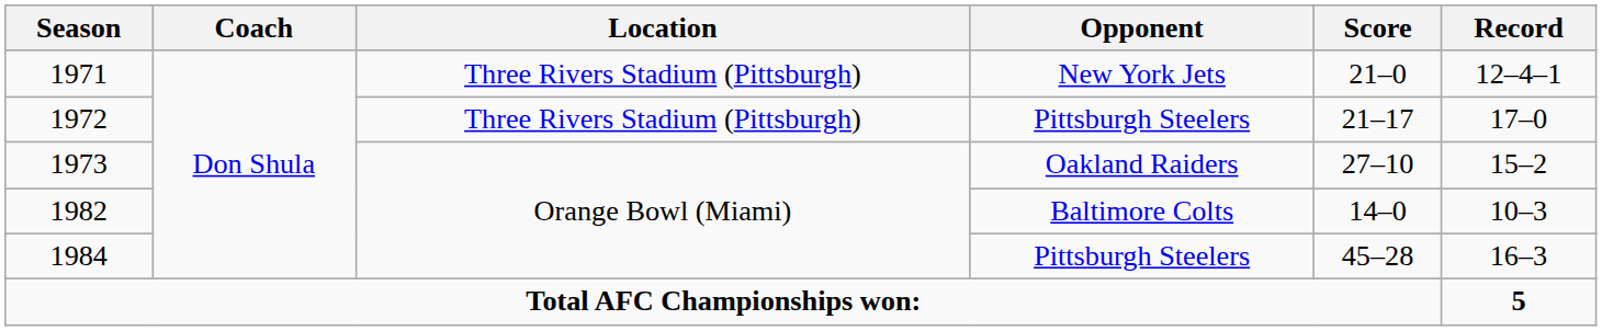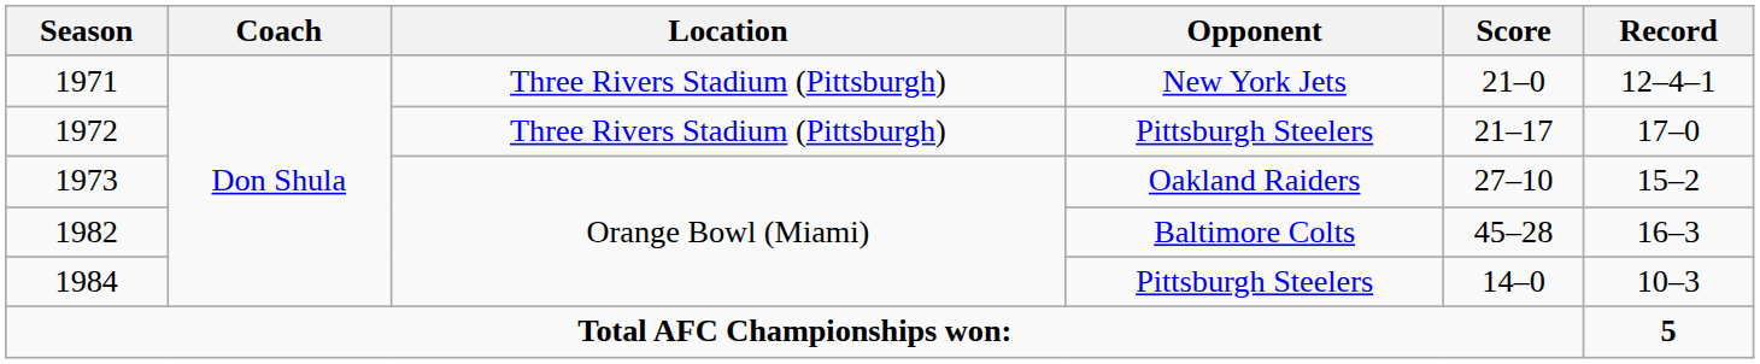1982 | Score: 14–0 -> 45–28
1982 | Record: 10–3 -> 16–3
1984 | Score: 45–28 -> 14–0
1984 | Record: 16–3 -> 10–3
